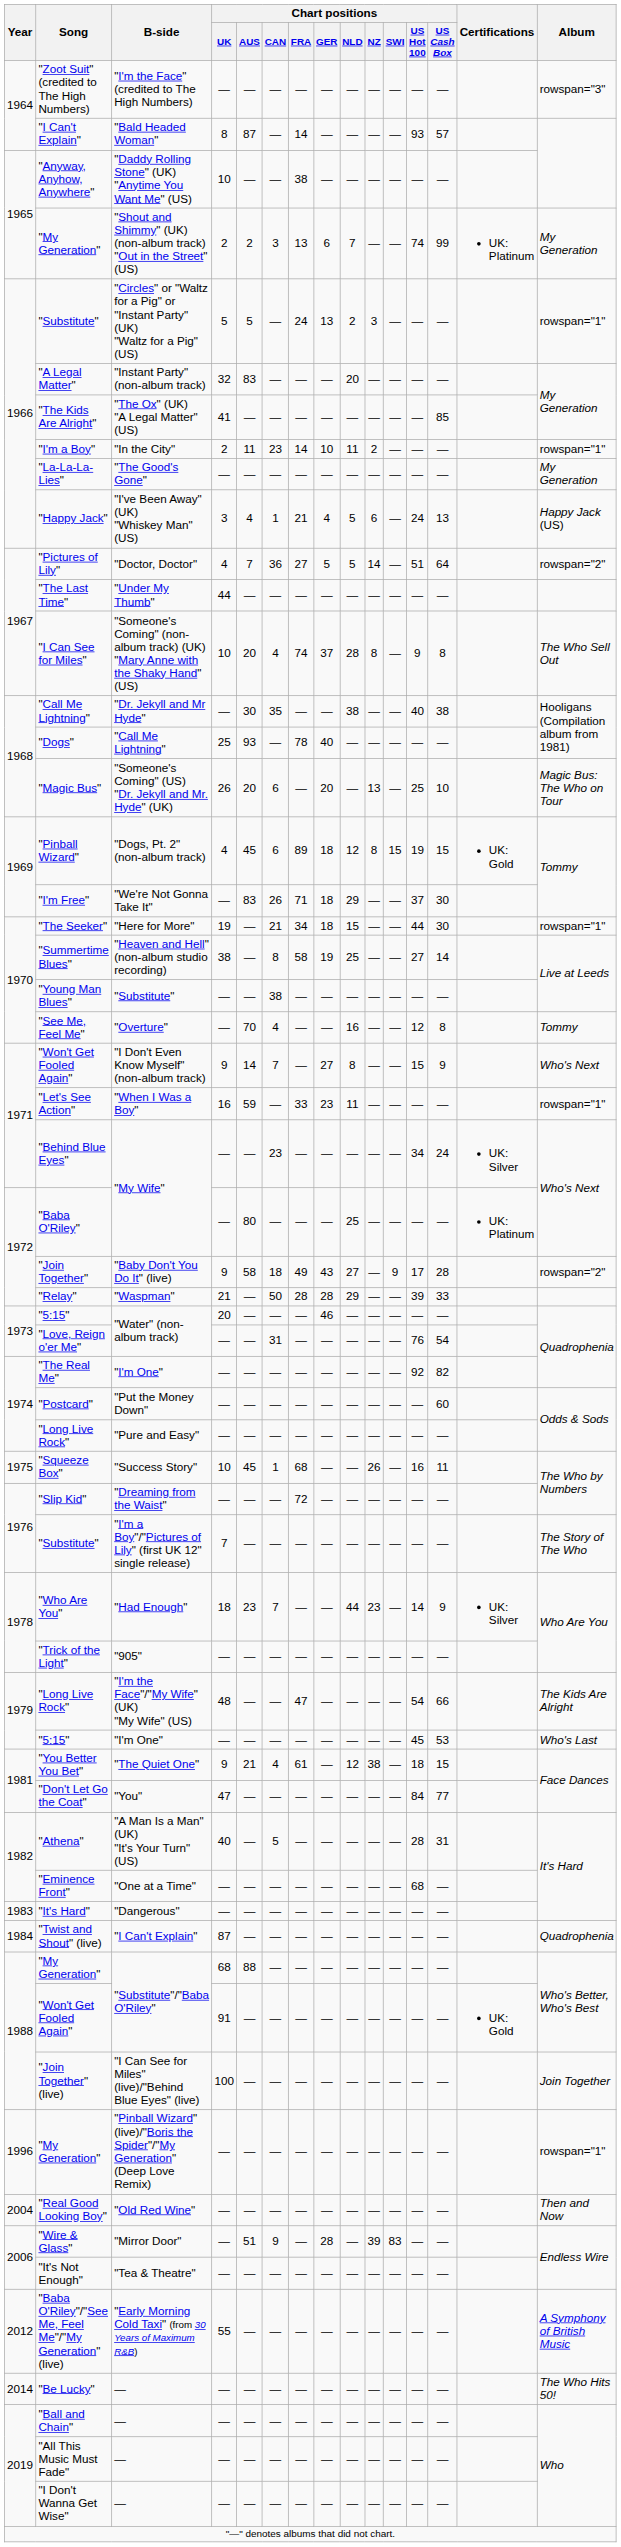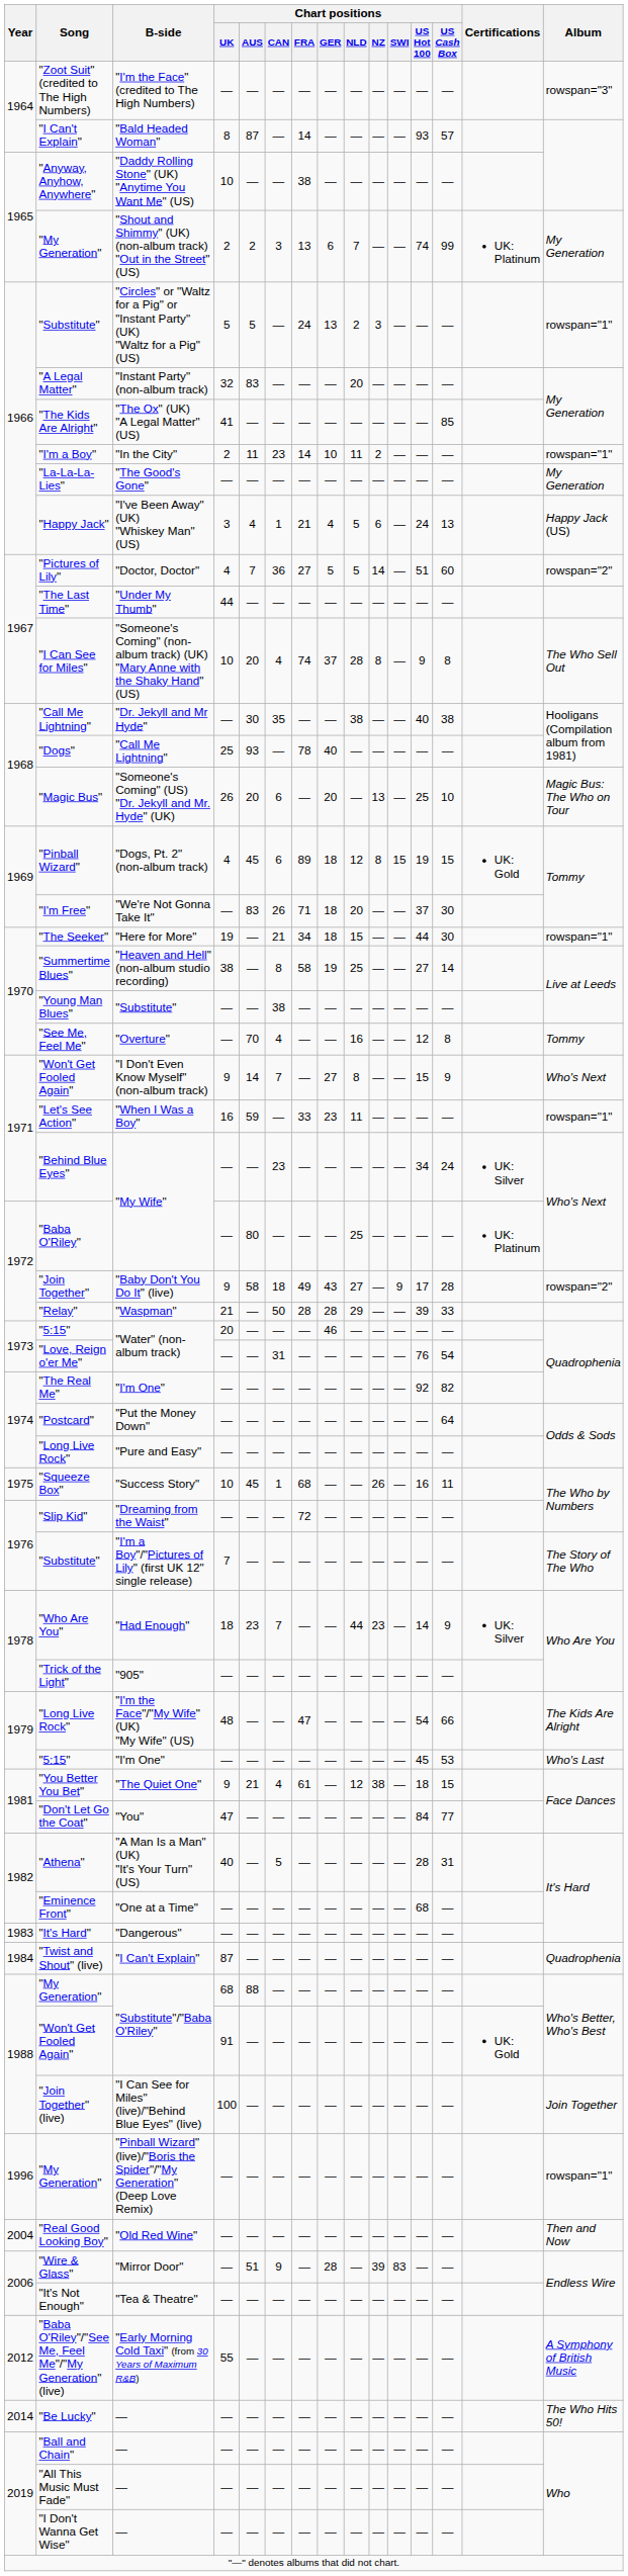"Pictures of Lily" | Chart positions / US Cash Box: 64 -> 60
"I'm Free" | Chart positions / NLD: 29 -> 20
"Postcard" | Chart positions / US Cash Box: 60 -> 64
